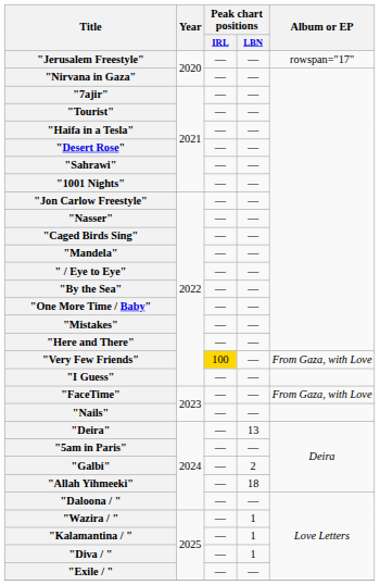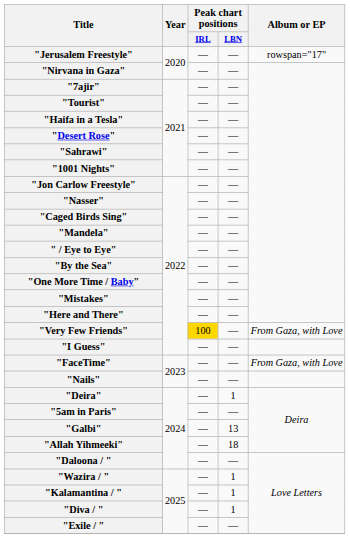"Deira" | Peak chart positions / LBN: 13 -> 1
"Galbi" | Peak chart positions / LBN: 2 -> 13
